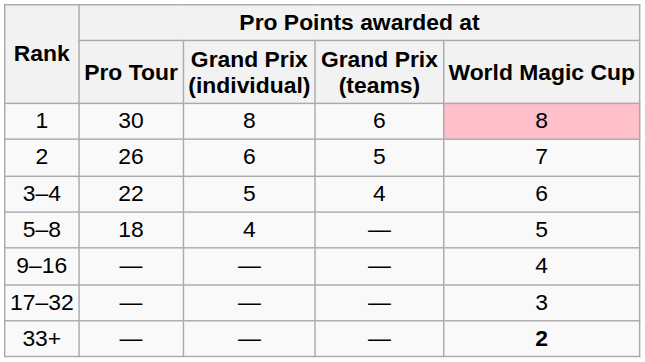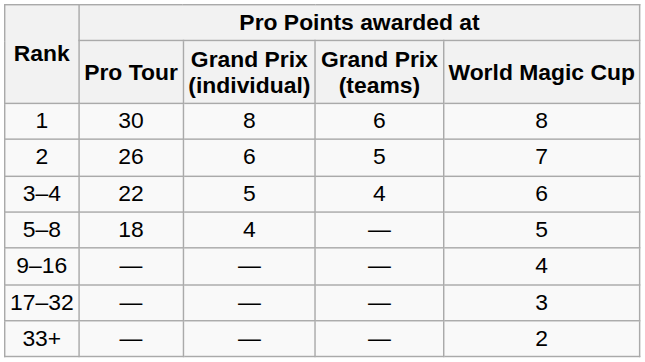1 | Pro Points awarded at / World Magic Cup: pink background -> no background
33+ | Pro Points awarded at / World Magic Cup: bold -> normal
